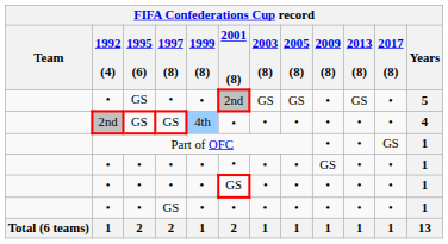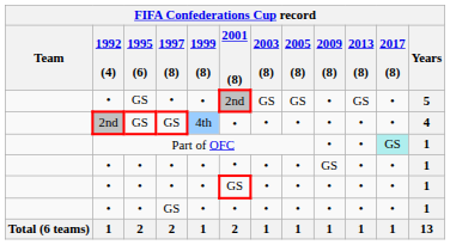Part of OFC | 2017 (8): no background -> paleturquoise background
